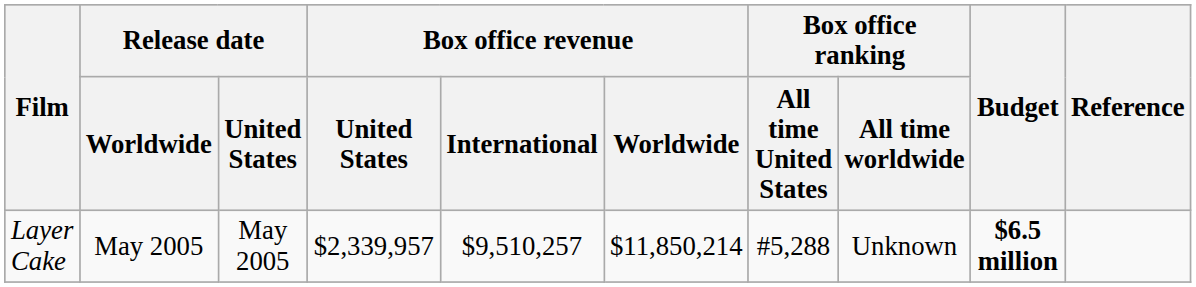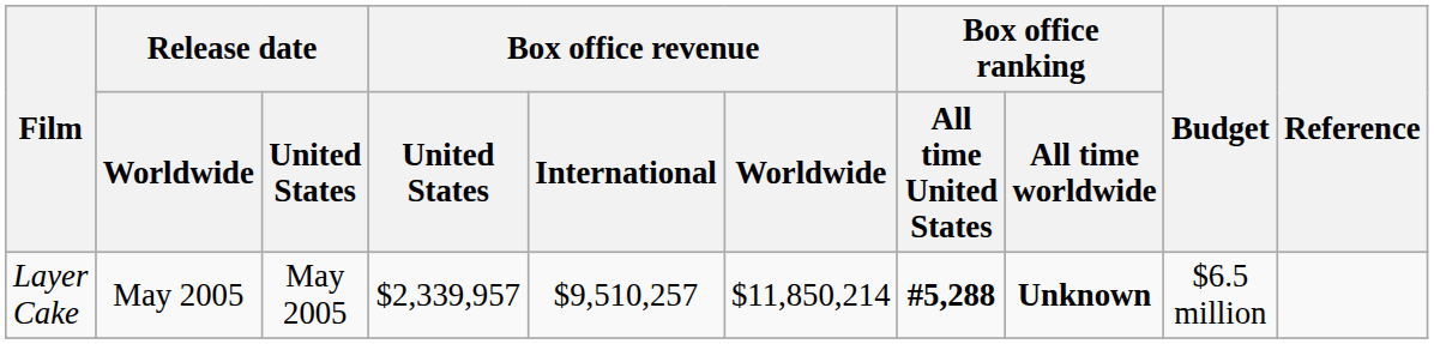Layer Cake | Box office ranking / All time United States: normal -> bold
Layer Cake | Box office ranking / All time worldwide: normal -> bold
Layer Cake | Budget: bold -> normal
